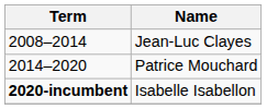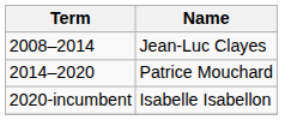Isabelle Isabellon | Term: bold -> normal
